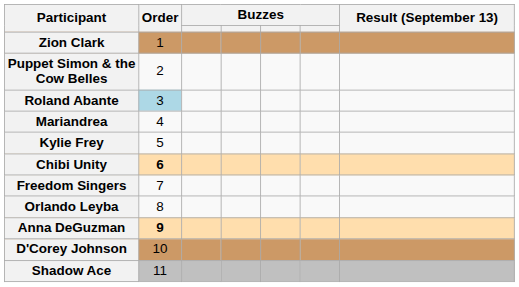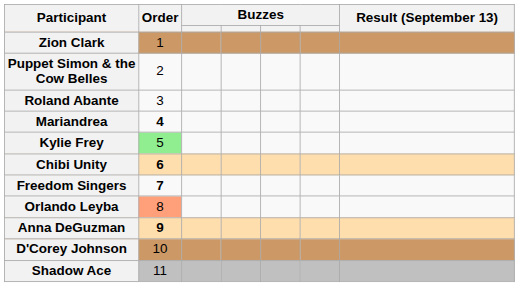Roland Abante | Order: lightblue background -> no background
Mariandrea | Order: normal -> bold
Kylie Frey | Order: no background -> lightgreen background
Freedom Singers | Order: normal -> bold
Orlando Leyba | Order: no background -> lightsalmon background
